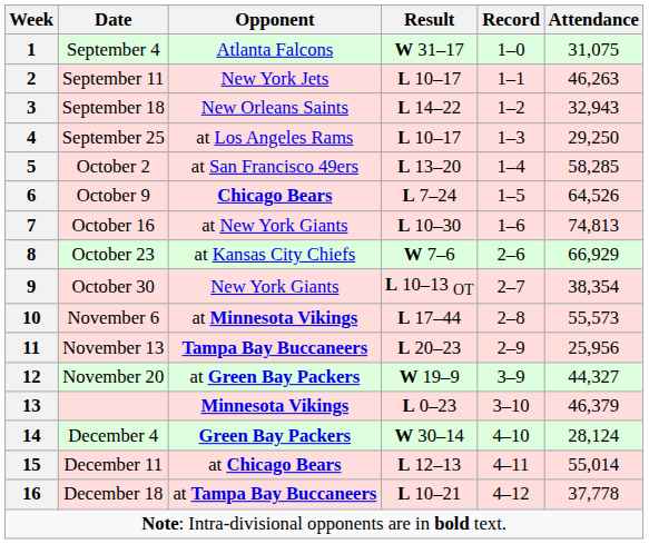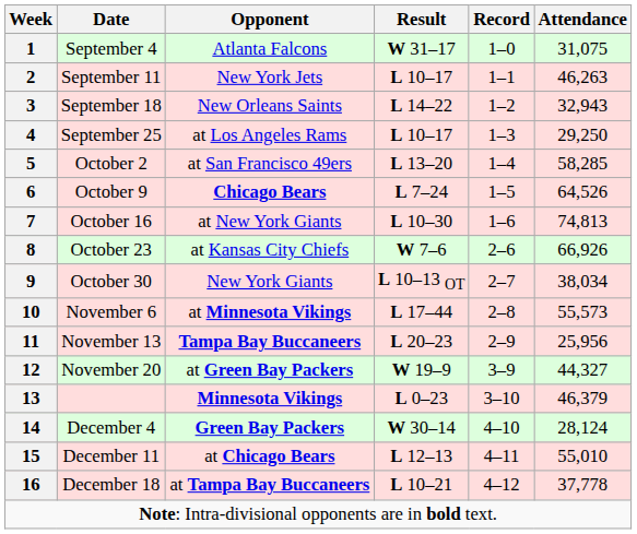8 | Attendance: 66,929 -> 66,926
9 | Attendance: 38,354 -> 38,034
15 | Attendance: 55,014 -> 55,010
